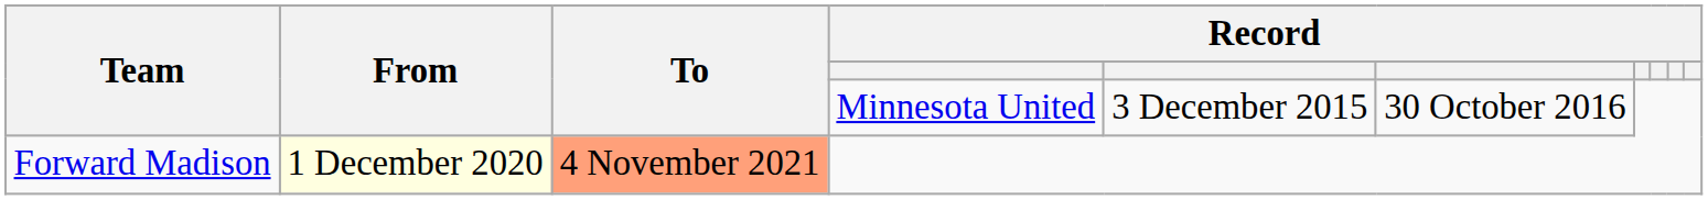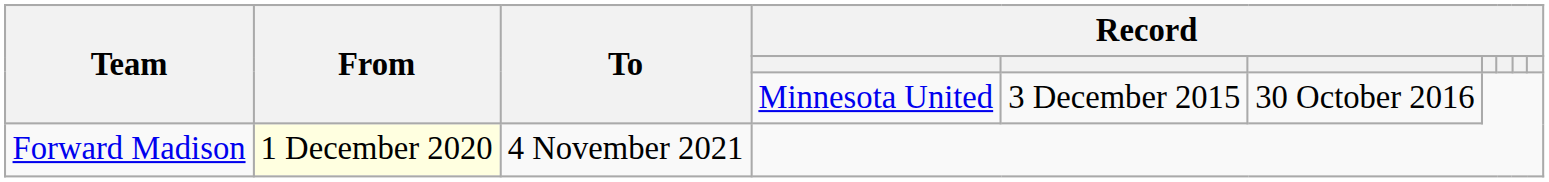Forward Madison | To: lightsalmon background -> no background
